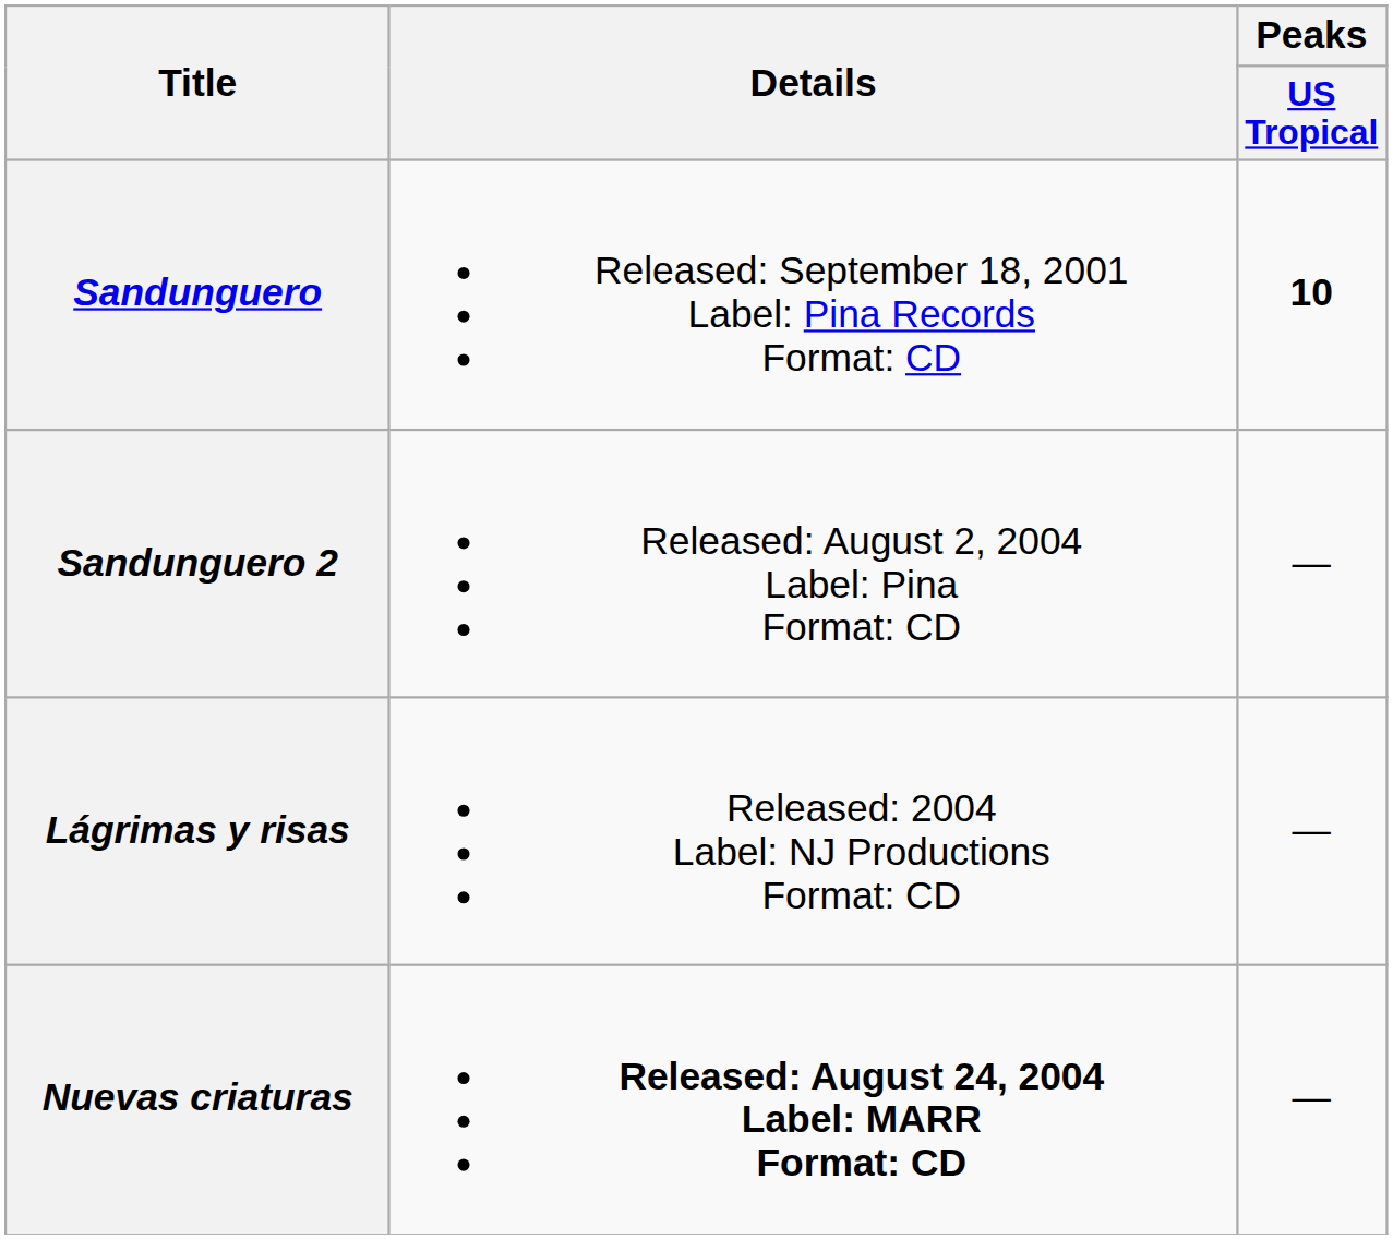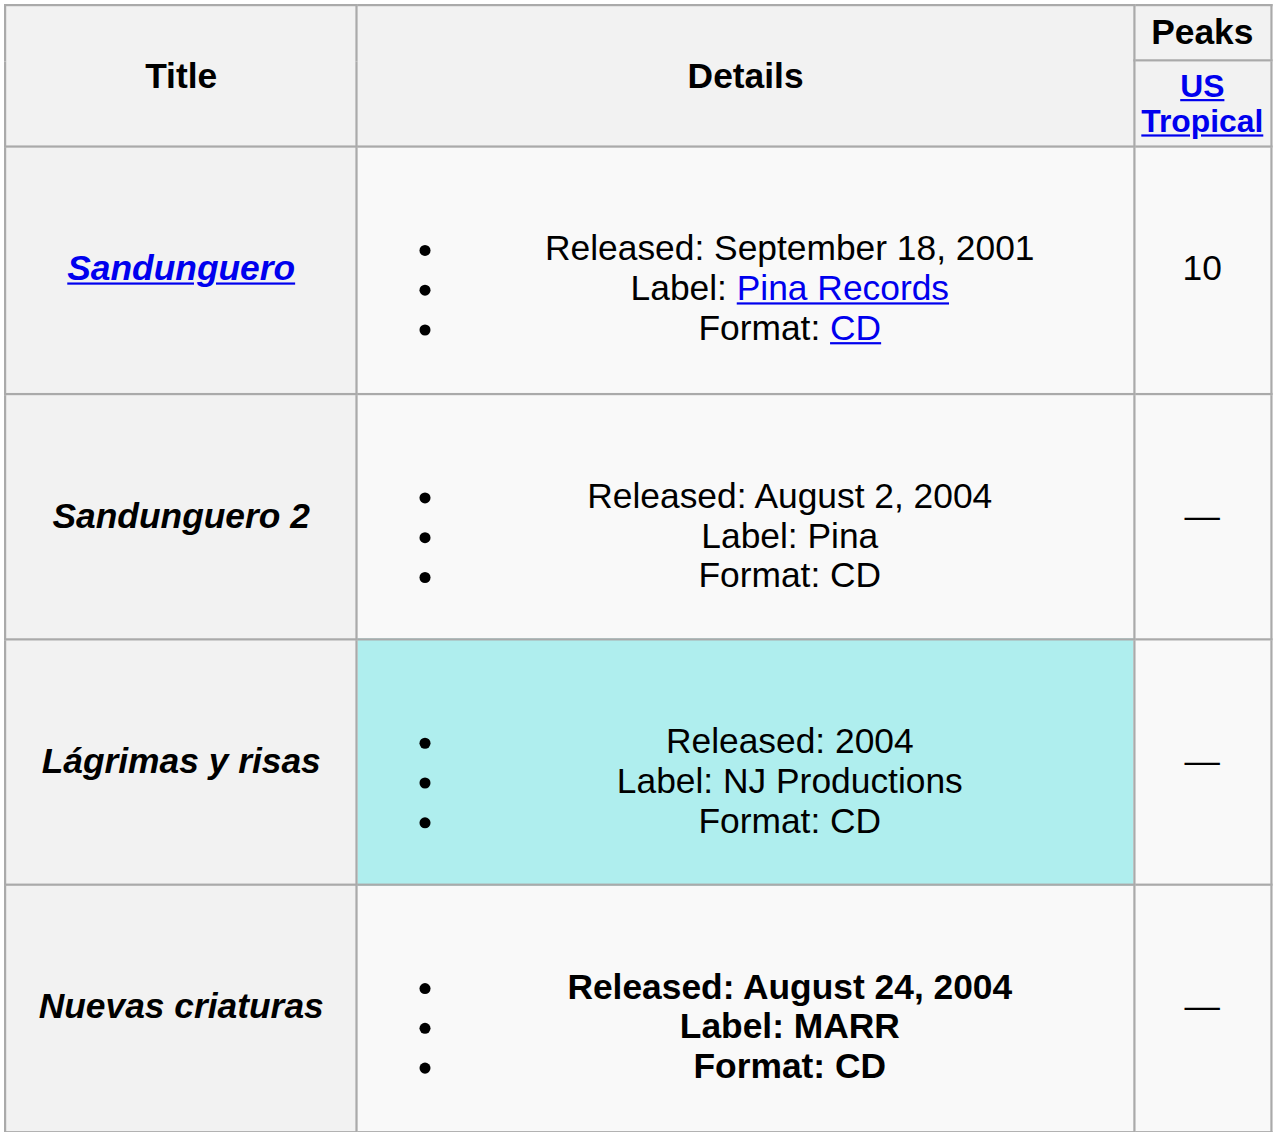Sandunguero | Peaks / US Tropical: bold -> normal
Lágrimas y risas | Details: no background -> paleturquoise background
